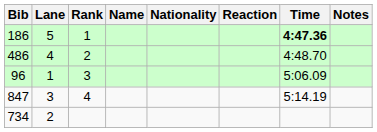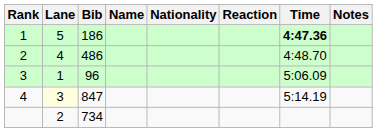columns swapped: Rank <-> Bib
row 5 | Lane: no background -> lightyellow background
